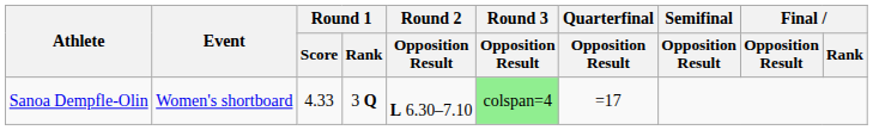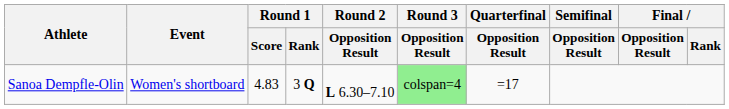Sanoa Dempfle-Olin | Round 1 / Score: 4.33 -> 4.83
